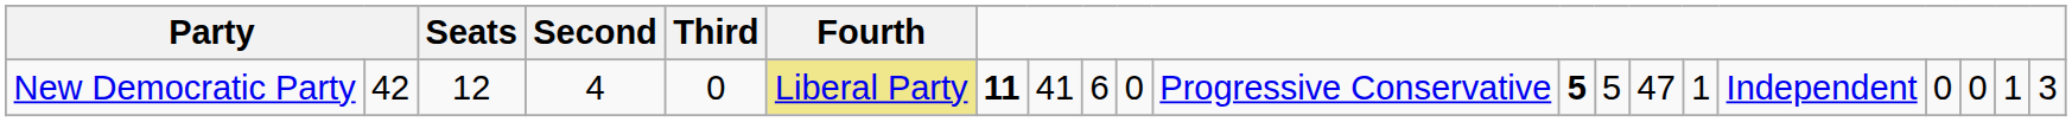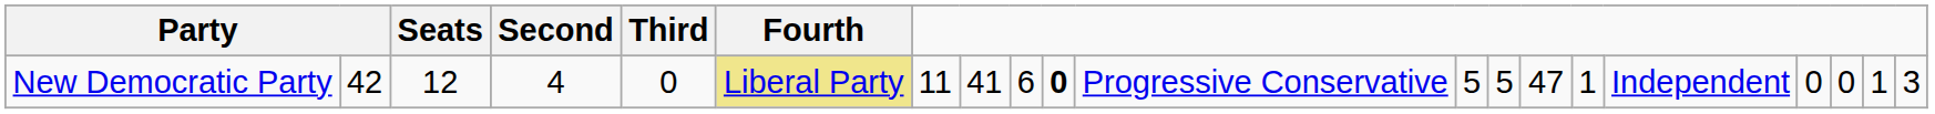New Democratic Party | column 7: bold -> normal
New Democratic Party | column 10: normal -> bold
New Democratic Party | column 12: bold -> normal
